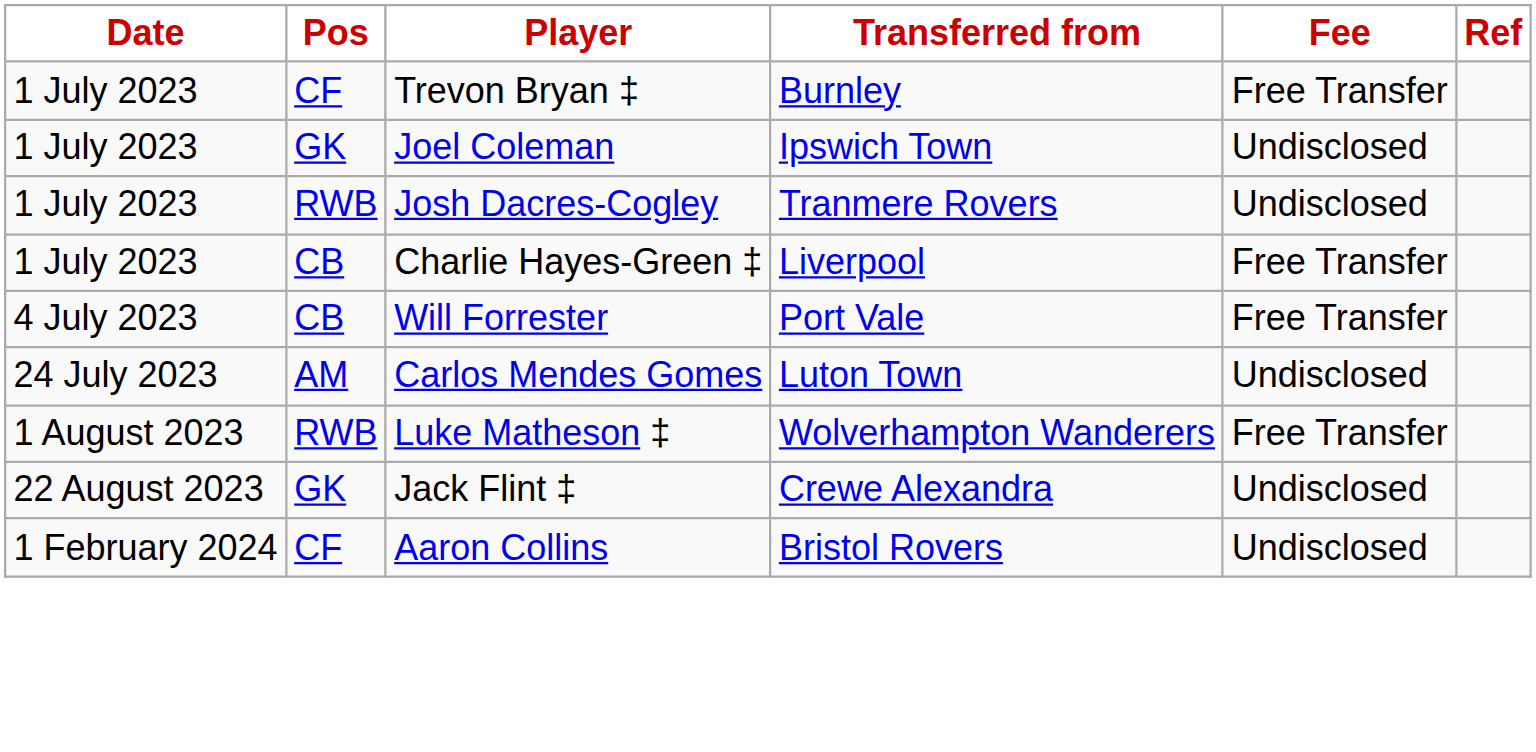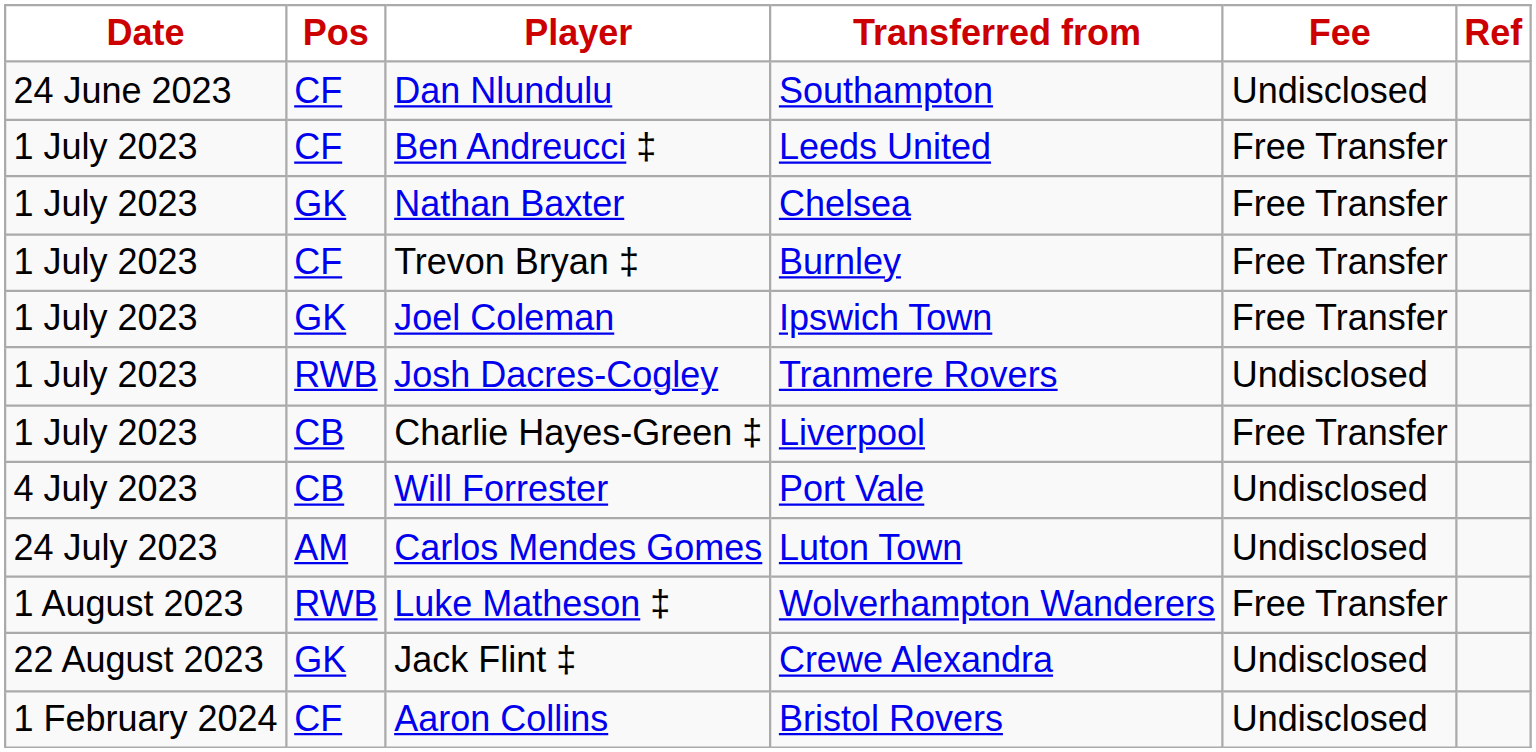+ row: 24 June 2023 | CF | Dan Nlundulu | Southampton | Undisclosed
+ row: 1 July 2023 | CF | Ben Andreucci ‡ | Leeds United | Free Transfer
+ row: 1 July 2023 | GK | Nathan Baxter | Chelsea | Free Transfer
Joel Coleman | Fee: Undisclosed -> Free Transfer
Will Forrester | Fee: Free Transfer -> Undisclosed
